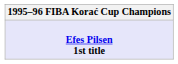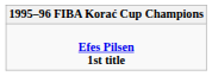row 2 | column 1: lavender background -> no background
